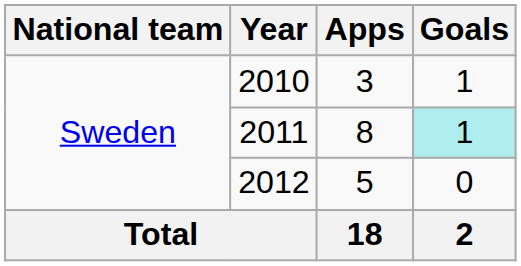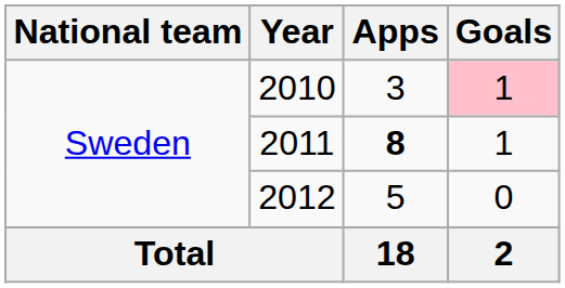2010 | Goals: no background -> pink background
2011 | Apps: normal -> bold
2011 | Goals: paleturquoise background -> no background
